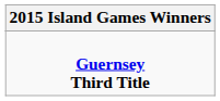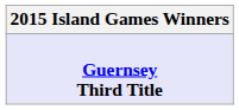row 2 | column 1: no background -> lavender background
